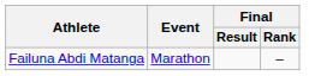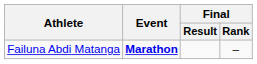Failuna Abdi Matanga | Event: normal -> bold
